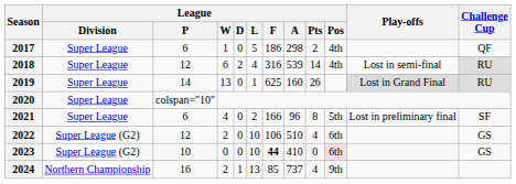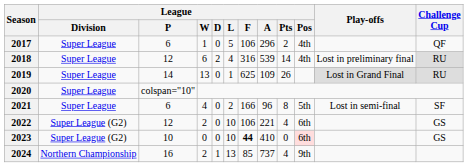2017 | League / F: 186 -> 106
2017 | League / A: 298 -> 296
2018 | Play-offs: Lost in semi-final -> Lost in preliminary final
2019 | League / A: 160 -> 109
2021 | Play-offs: Lost in preliminary final -> Lost in semi-final
2022 | League / A: 510 -> 221
